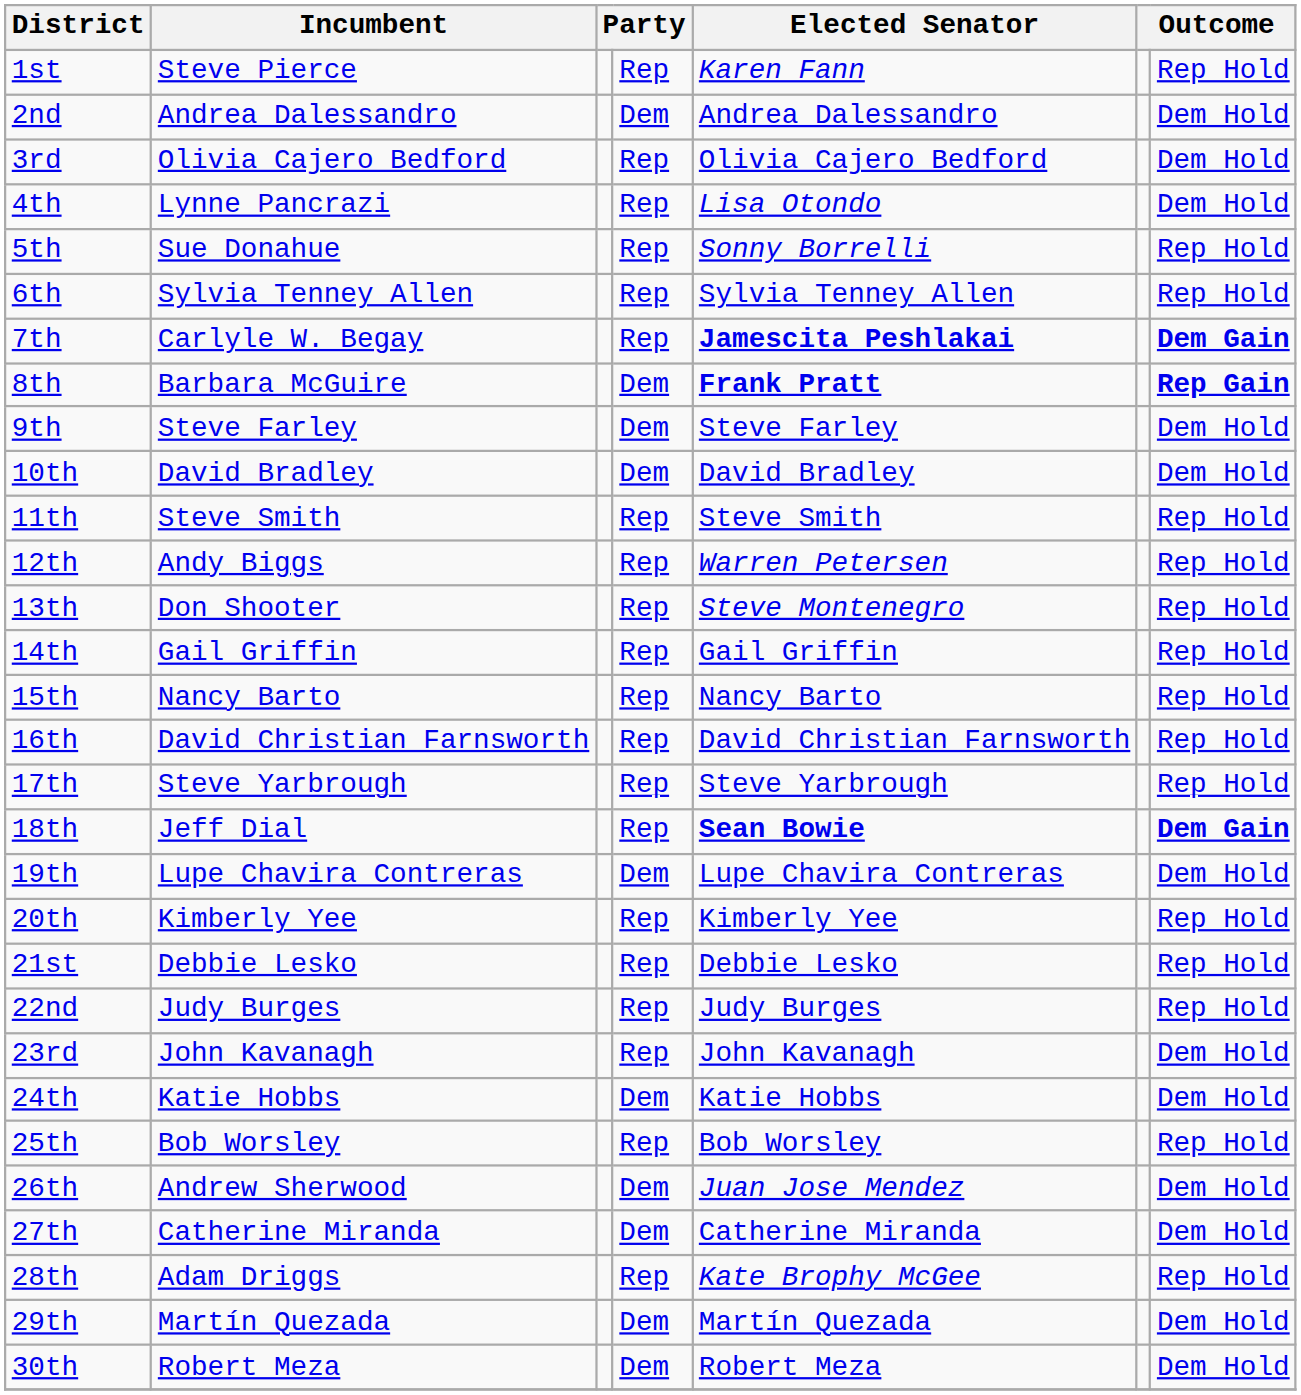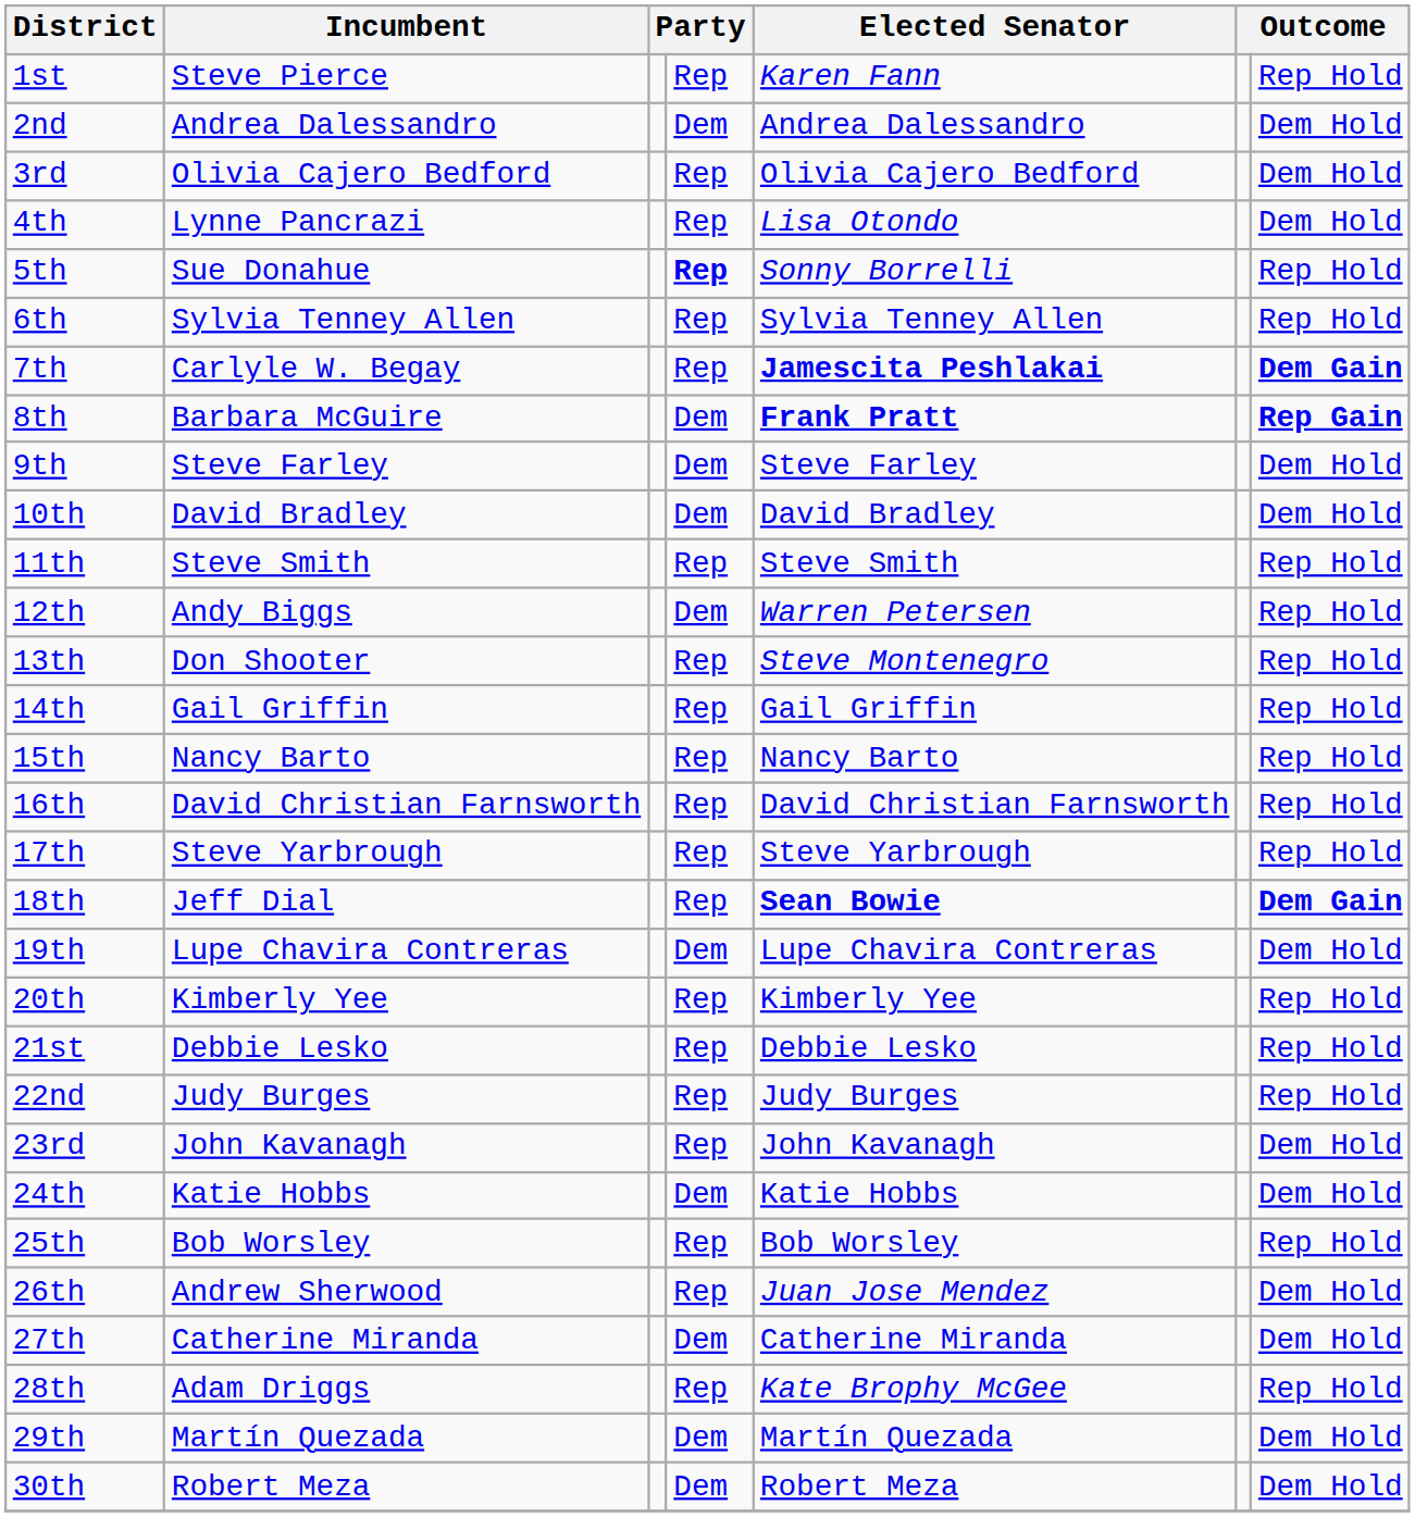5th | column 4: normal -> bold
12th | column 4: Rep -> Dem
26th | column 4: Dem -> Rep
